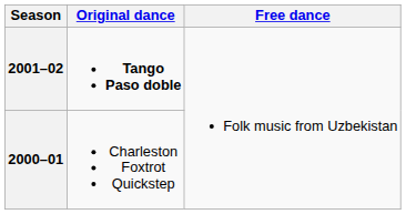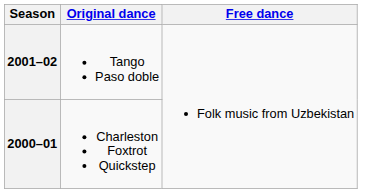2001–02 | Original dance: bold -> normal
